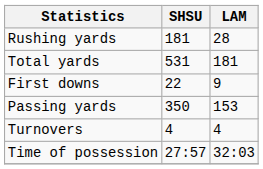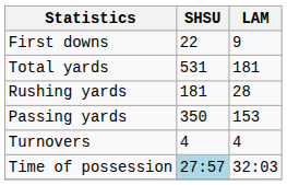rows swapped: First downs <-> Rushing yards
Time of possession | SHSU: no background -> lightblue background
